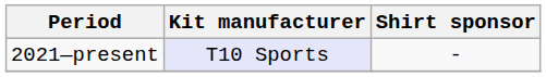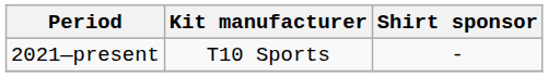2021—present | Kit manufacturer: lavender background -> no background
